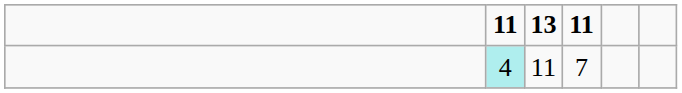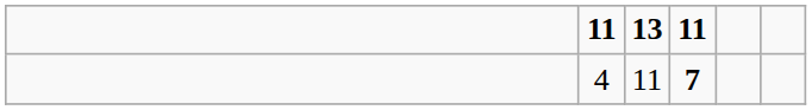row 2 | column 2: paleturquoise background -> no background
row 2 | column 4: normal -> bold
